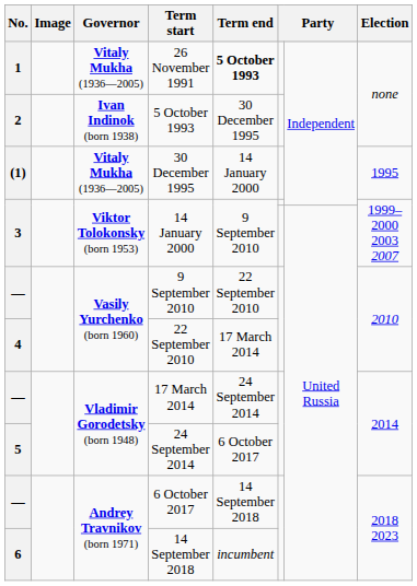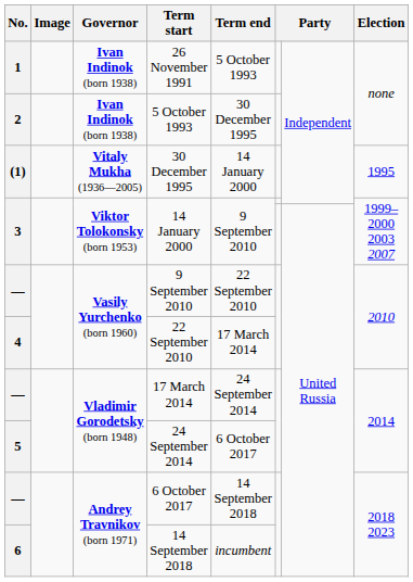26 November 1991 | Governor: Vitaly Mukha (1936—2005) -> Ivan Indinok (born 1938)
26 November 1991 | Term end: bold -> normal
